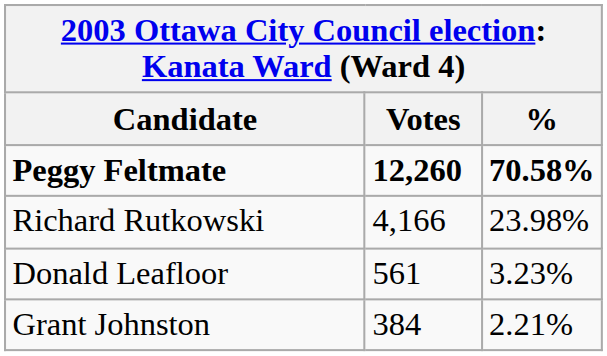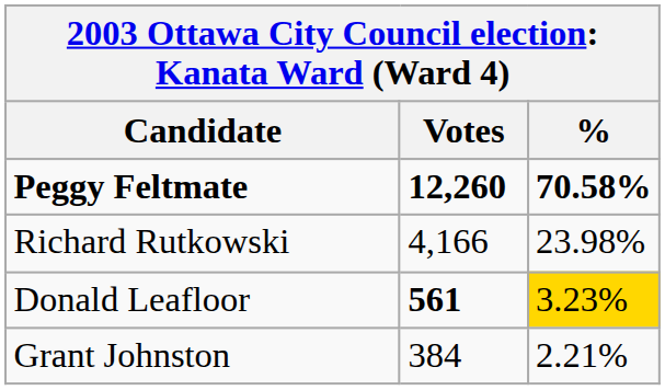Donald Leafloor | Votes: normal -> bold
Donald Leafloor | %: no background -> gold background
